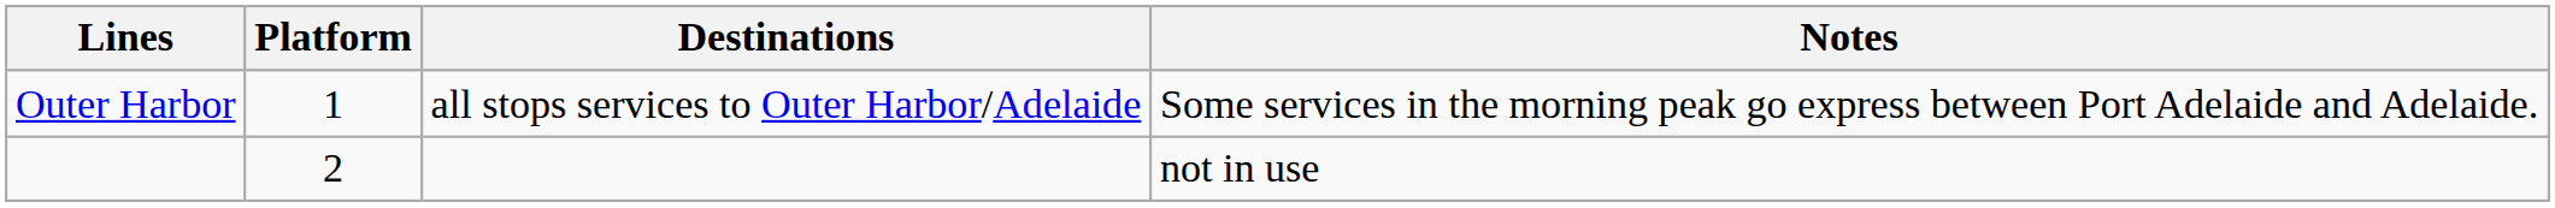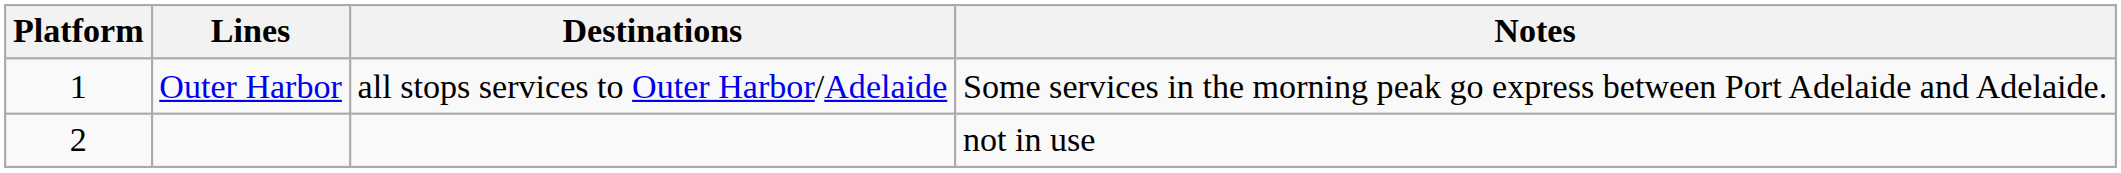columns swapped: Platform <-> Lines
